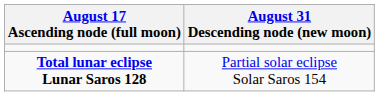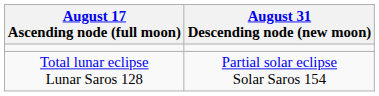row 3 | August 17 Ascending node (full moon): bold -> normal
